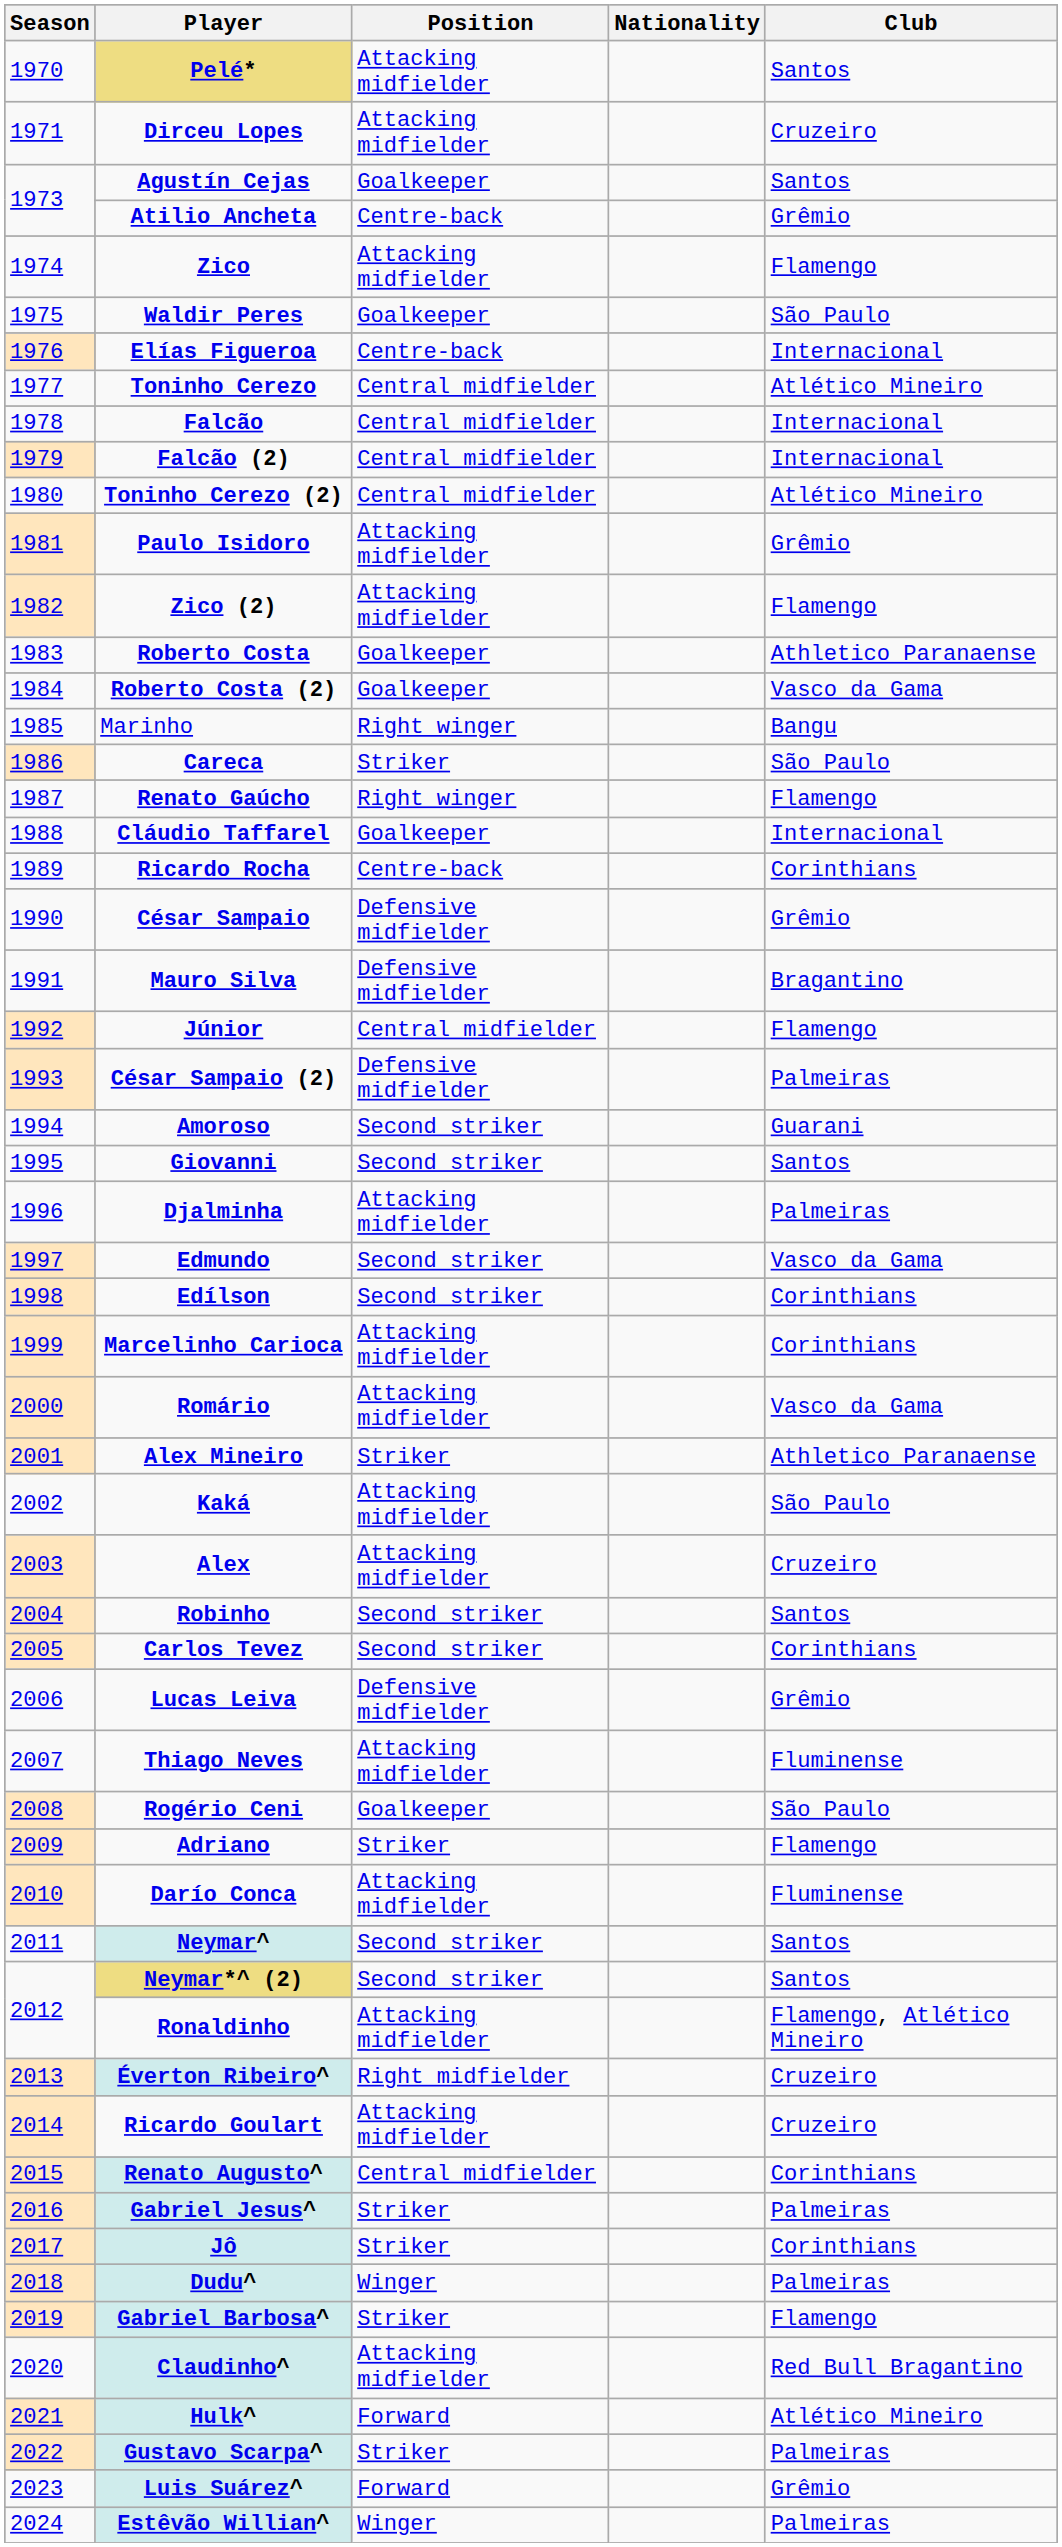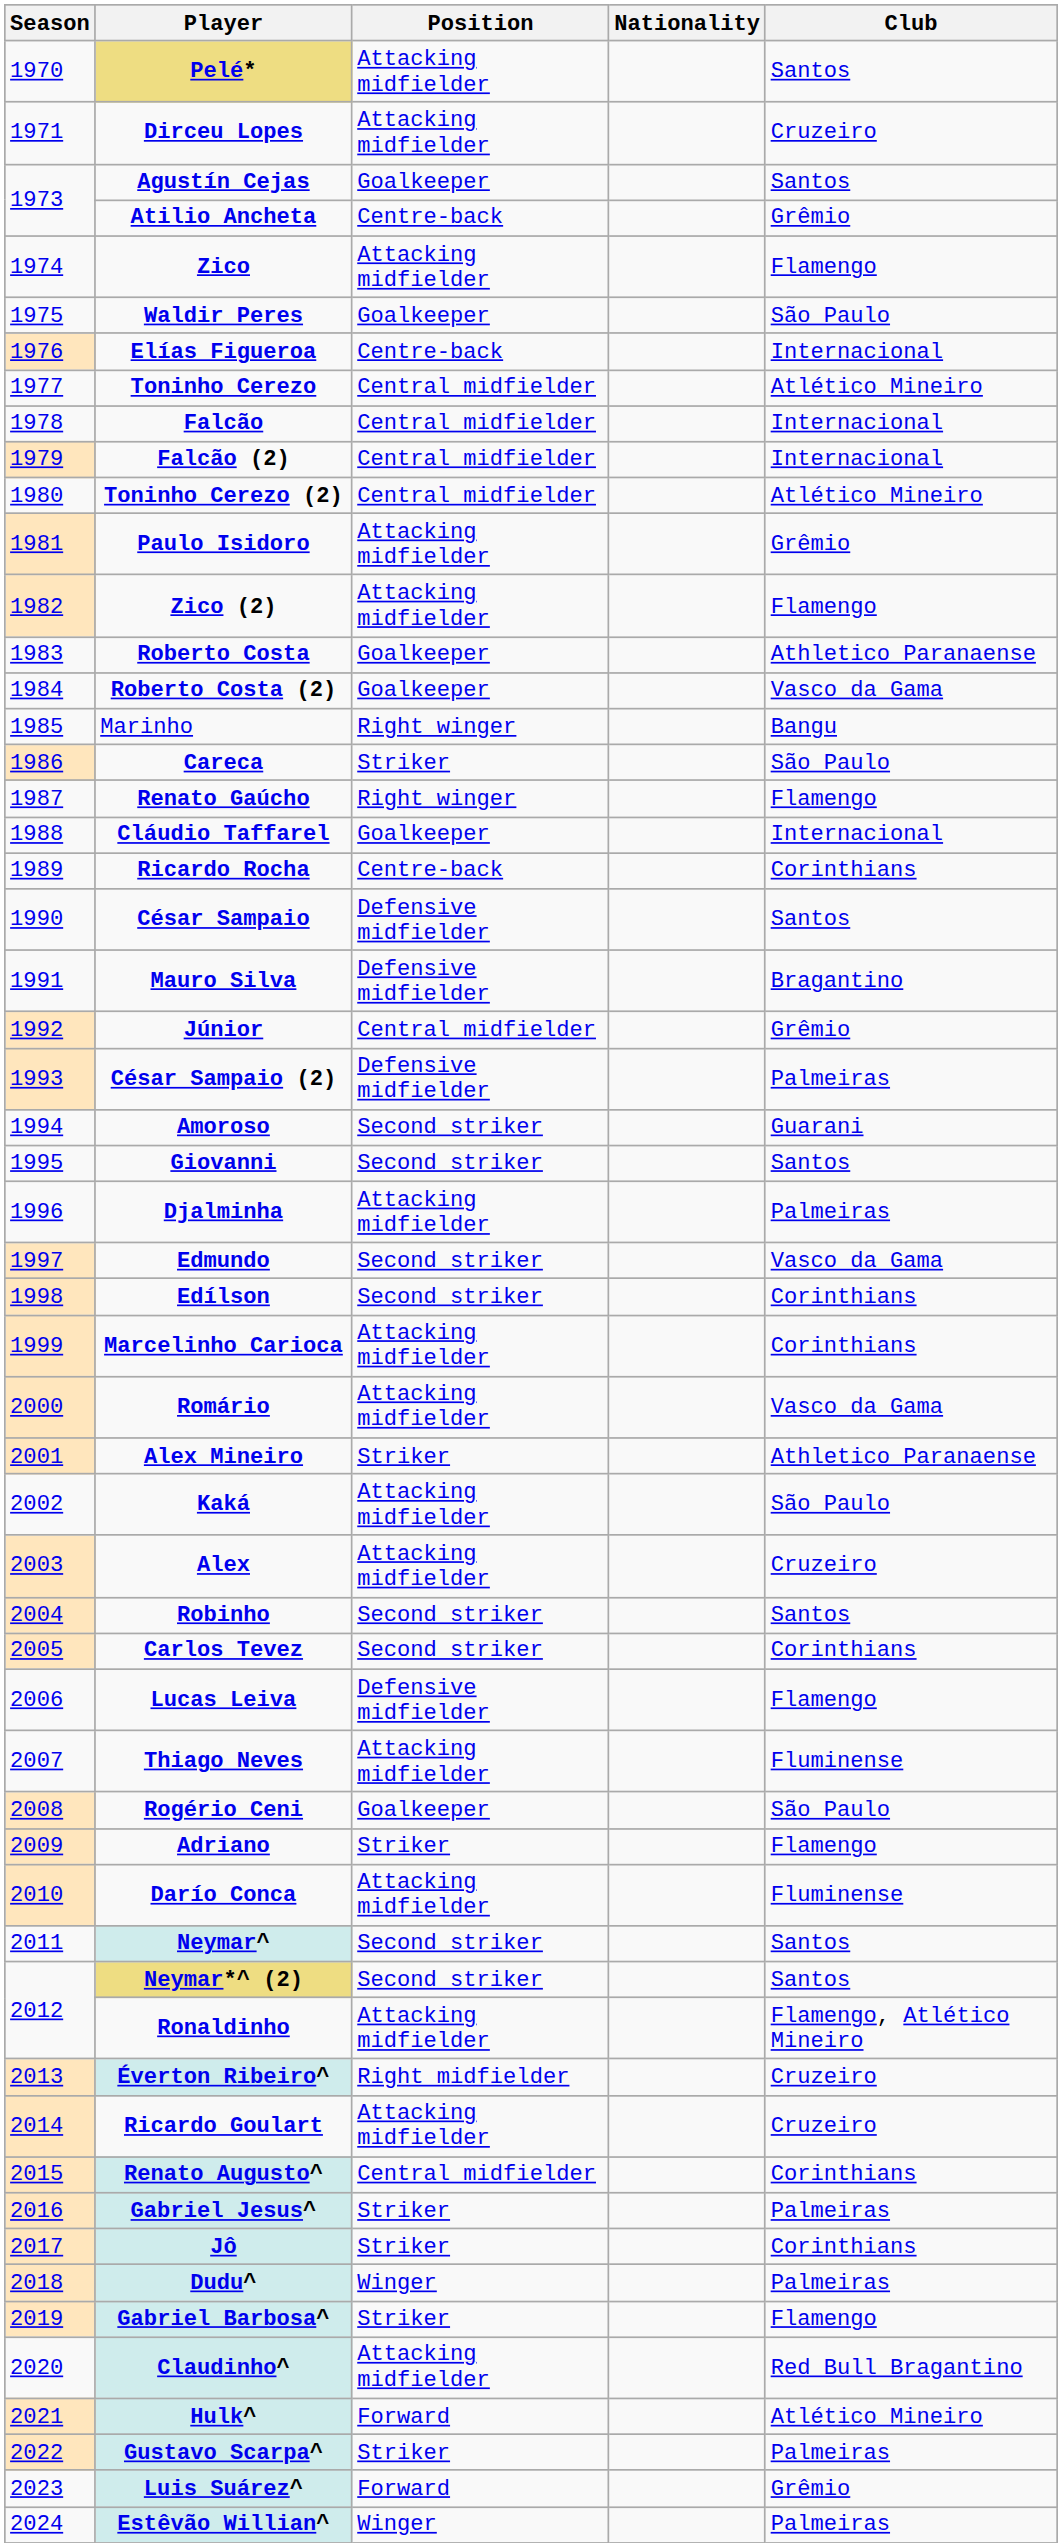César Sampaio | Club: Grêmio -> Santos
Júnior | Club: Flamengo -> Grêmio
Lucas Leiva | Club: Grêmio -> Flamengo
